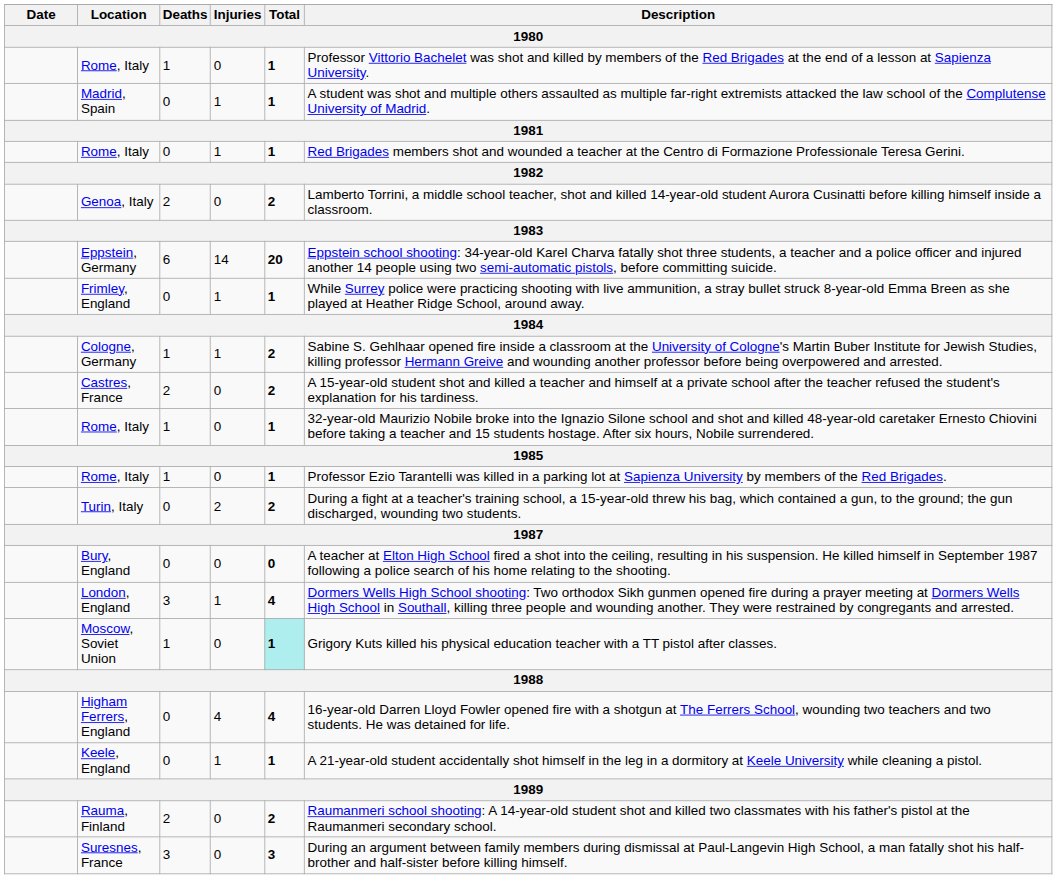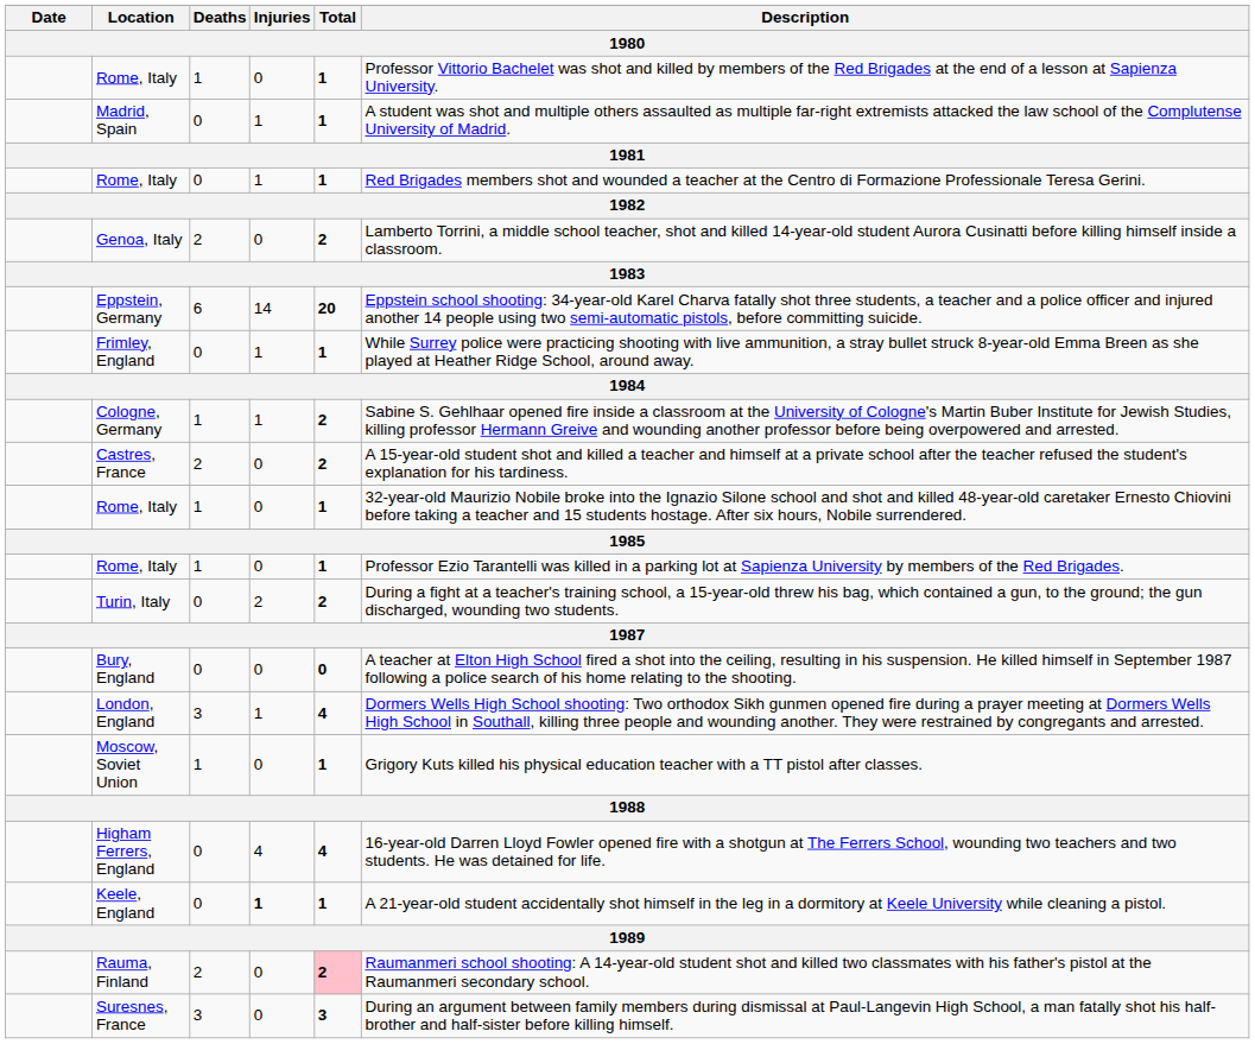Moscow, Soviet Union | Total: paleturquoise background -> no background
Keele, England | Injuries: normal -> bold
Rauma, Finland | Total: no background -> pink background
